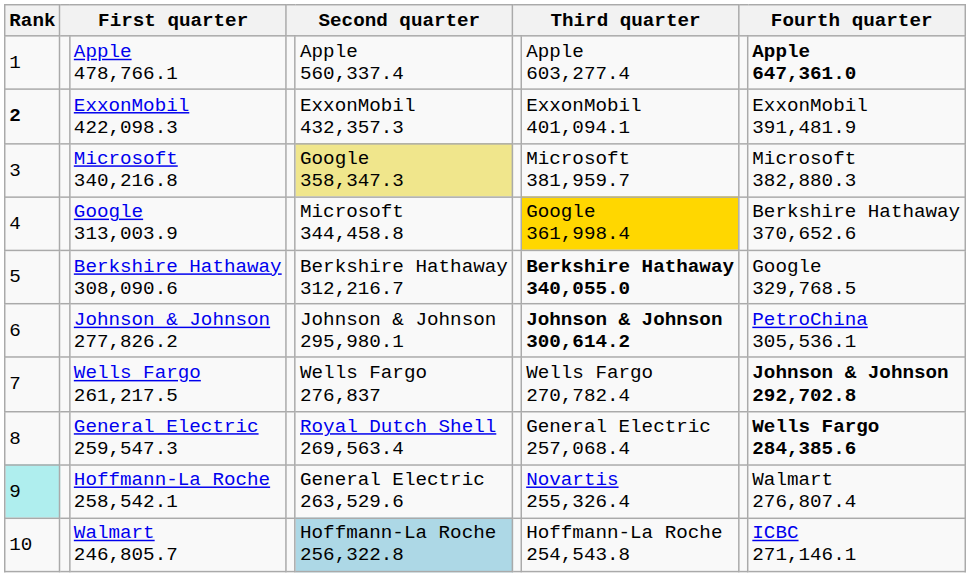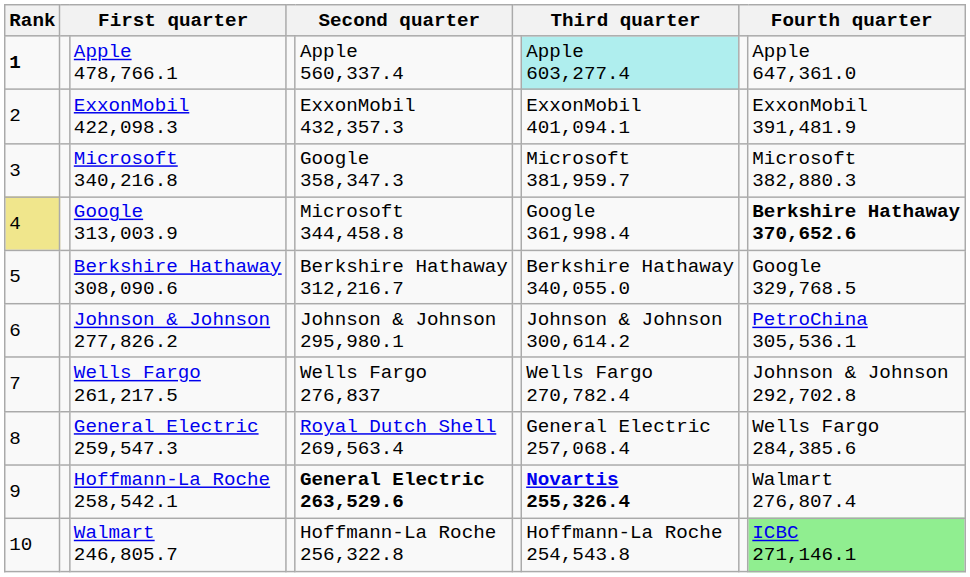Apple 478,766.1 | Rank: normal -> bold
Apple 478,766.1 | column 7: no background -> paleturquoise background
Apple 478,766.1 | column 9: bold -> normal
ExxonMobil 422,098.3 | Rank: bold -> normal
Microsoft 340,216.8 | column 5: khaki background -> no background
Google 313,003.9 | Rank: no background -> khaki background
Google 313,003.9 | column 7: gold background -> no background
Google 313,003.9 | column 9: normal -> bold
Berkshire Hathaway 308,090.6 | column 7: bold -> normal
Johnson & Johnson 277,826.2 | column 7: bold -> normal
Wells Fargo 261,217.5 | column 9: bold -> normal
General Electric 259,547.3 | column 9: bold -> normal
Hoffmann-La Roche 258,542.1 | Rank: paleturquoise background -> no background
Hoffmann-La Roche 258,542.1 | column 5: normal -> bold
Hoffmann-La Roche 258,542.1 | column 7: normal -> bold
Walmart 246,805.7 | column 5: lightblue background -> no background
Walmart 246,805.7 | column 9: no background -> lightgreen background
